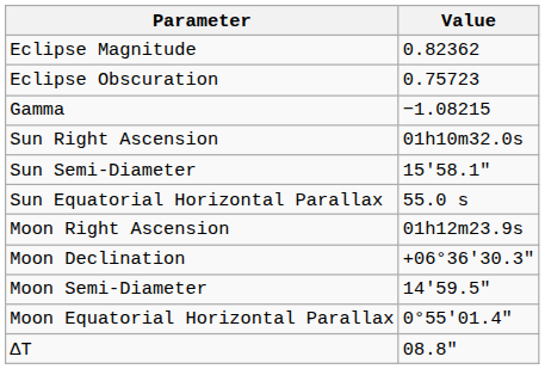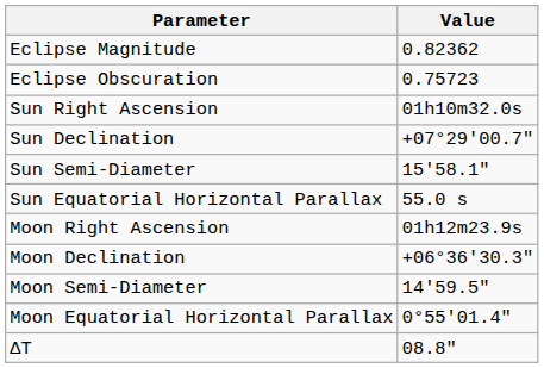- row: Gamma | −1.08215
+ row: Sun Declination | +07°29'00.7"
